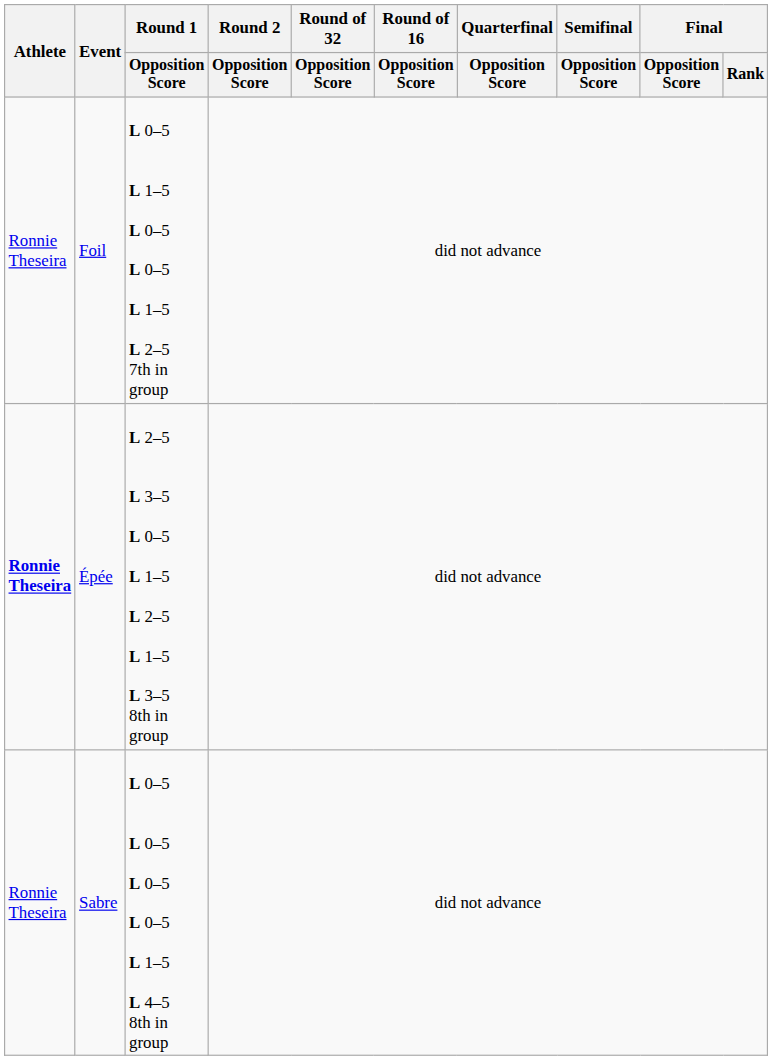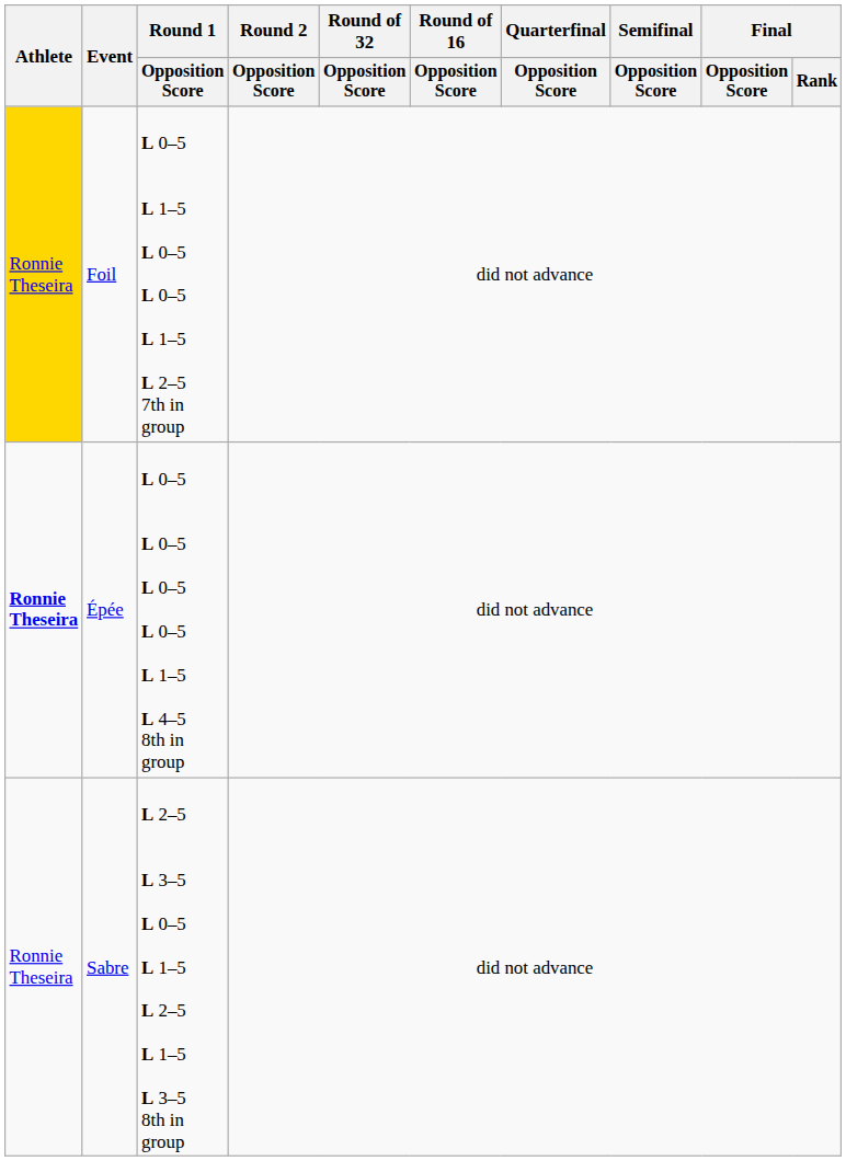Foil | Athlete: no background -> gold background
Épée | Round 1 / Opposition Score: L 2–5 L 3–5 L 0–5 L 1–5 L 2–5 L 1–5 L 3–5 8th in group -> L 0–5 L 0–5 L 0–5 L 0–5 L 1–5 L 4–5 8th in group
Sabre | Round 1 / Opposition Score: L 0–5 L 0–5 L 0–5 L 0–5 L 1–5 L 4–5 8th in group -> L 2–5 L 3–5 L 0–5 L 1–5 L 2–5 L 1–5 L 3–5 8th in group
